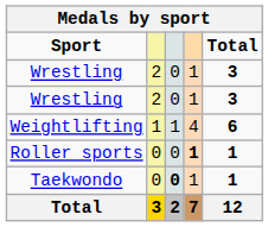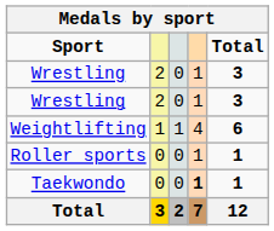Roller sports | column 4: bold -> normal
Taekwondo | column 3: bold -> normal
Taekwondo | column 4: normal -> bold
